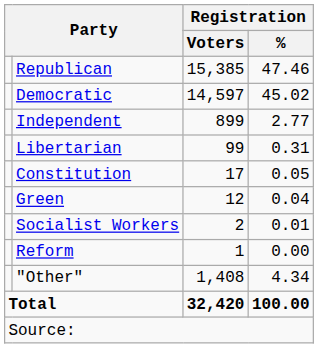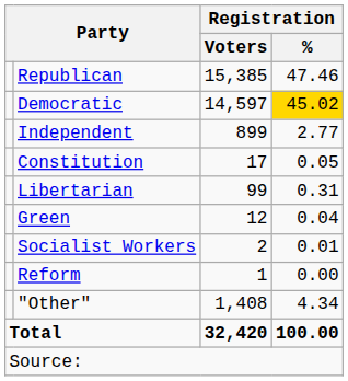Democratic | Registration / %: no background -> gold background
rows swapped: Libertarian <-> Constitution
